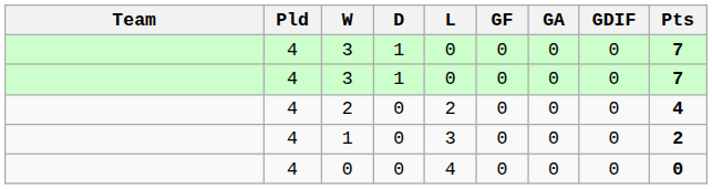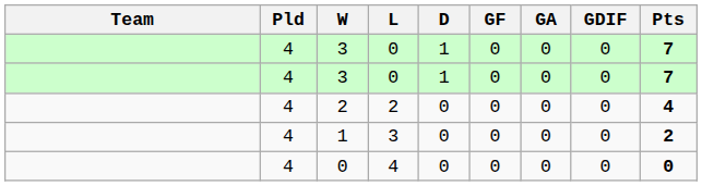columns swapped: D <-> L
